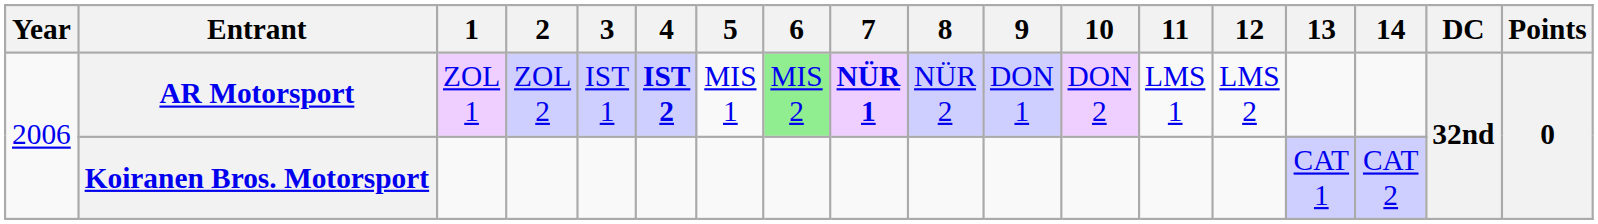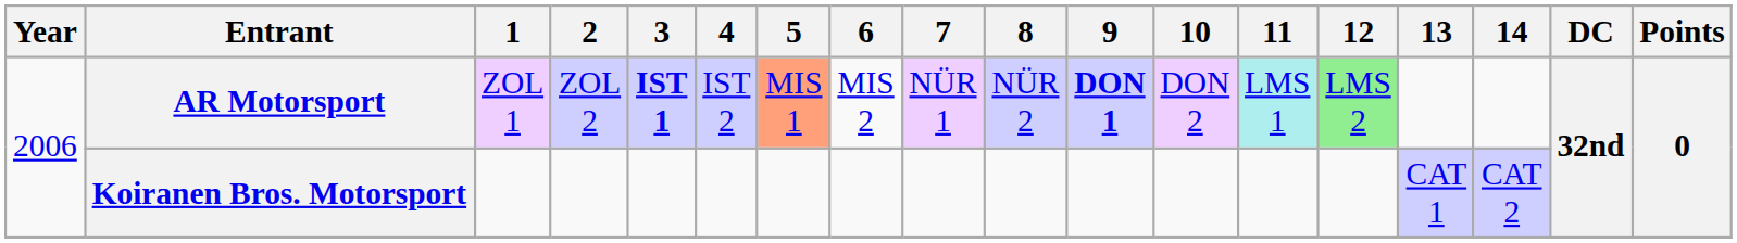AR Motorsport | 3: normal -> bold
AR Motorsport | 4: bold -> normal
AR Motorsport | 5: no background -> lightsalmon background
AR Motorsport | 6: lightgreen background -> no background
AR Motorsport | 7: bold -> normal
AR Motorsport | 9: normal -> bold
AR Motorsport | 11: no background -> paleturquoise background
AR Motorsport | 12: no background -> lightgreen background
